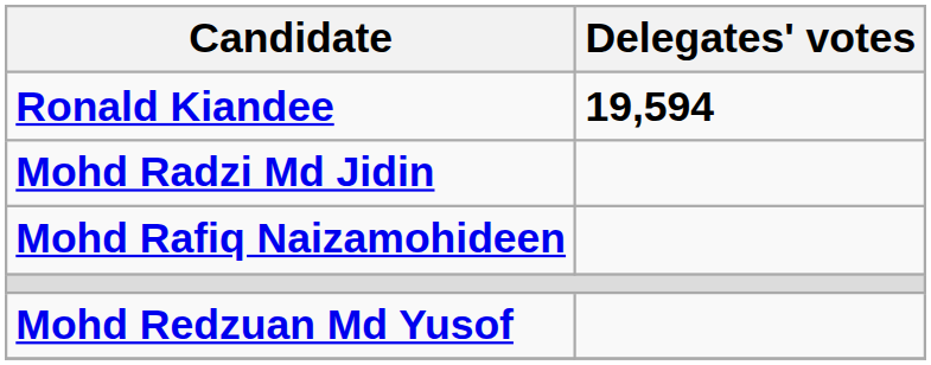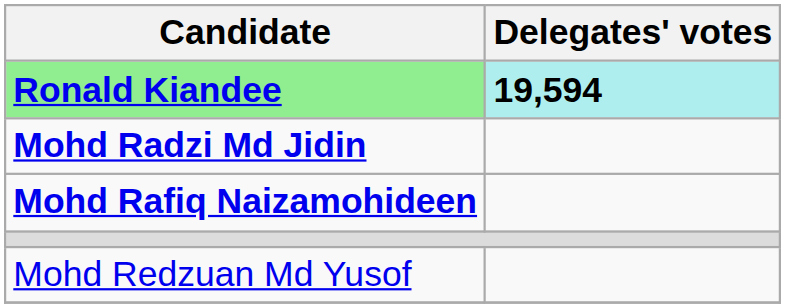Ronald Kiandee | Candidate: no background -> lightgreen background
Ronald Kiandee | Delegates' votes: no background -> paleturquoise background
Mohd Redzuan Md Yusof | Candidate: bold -> normal
